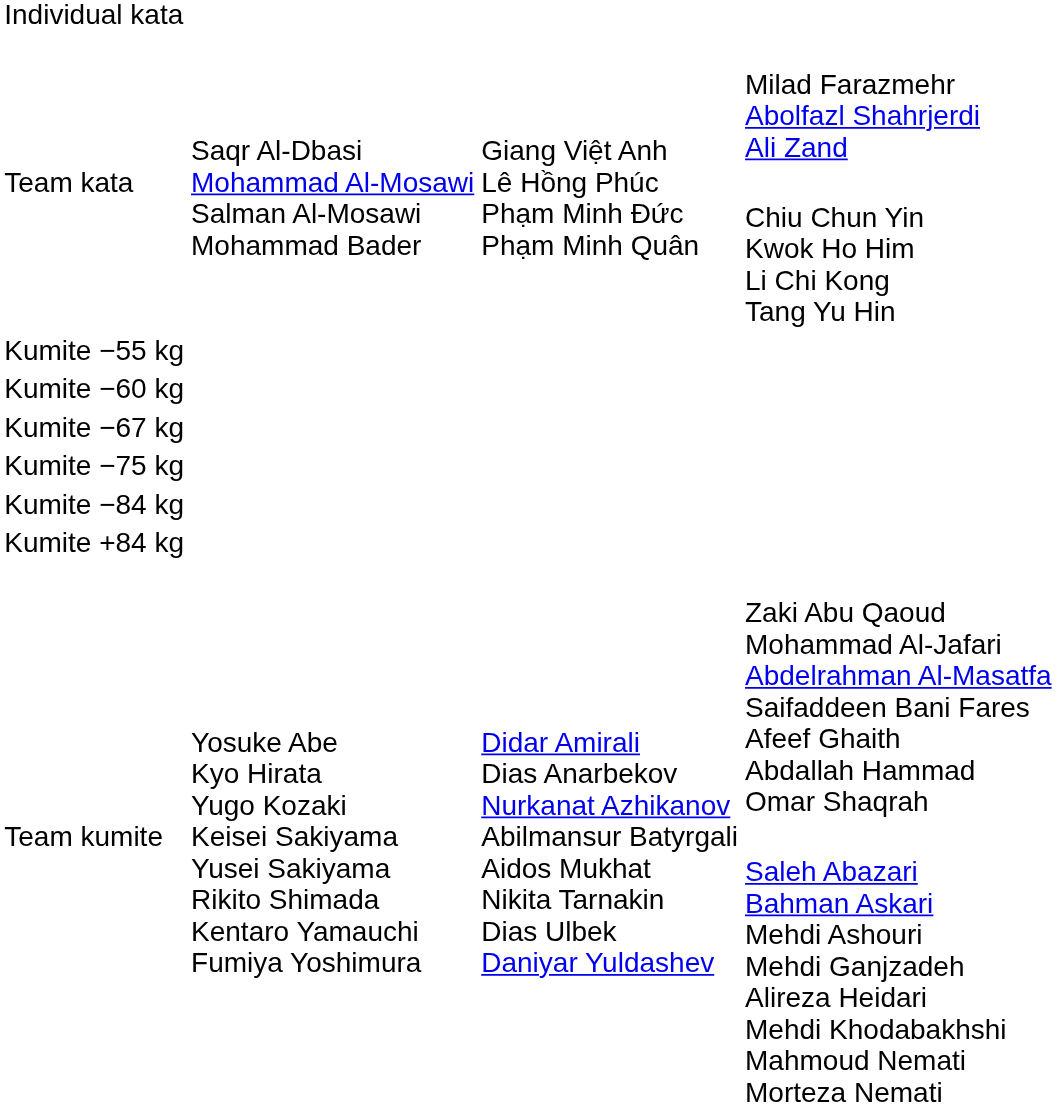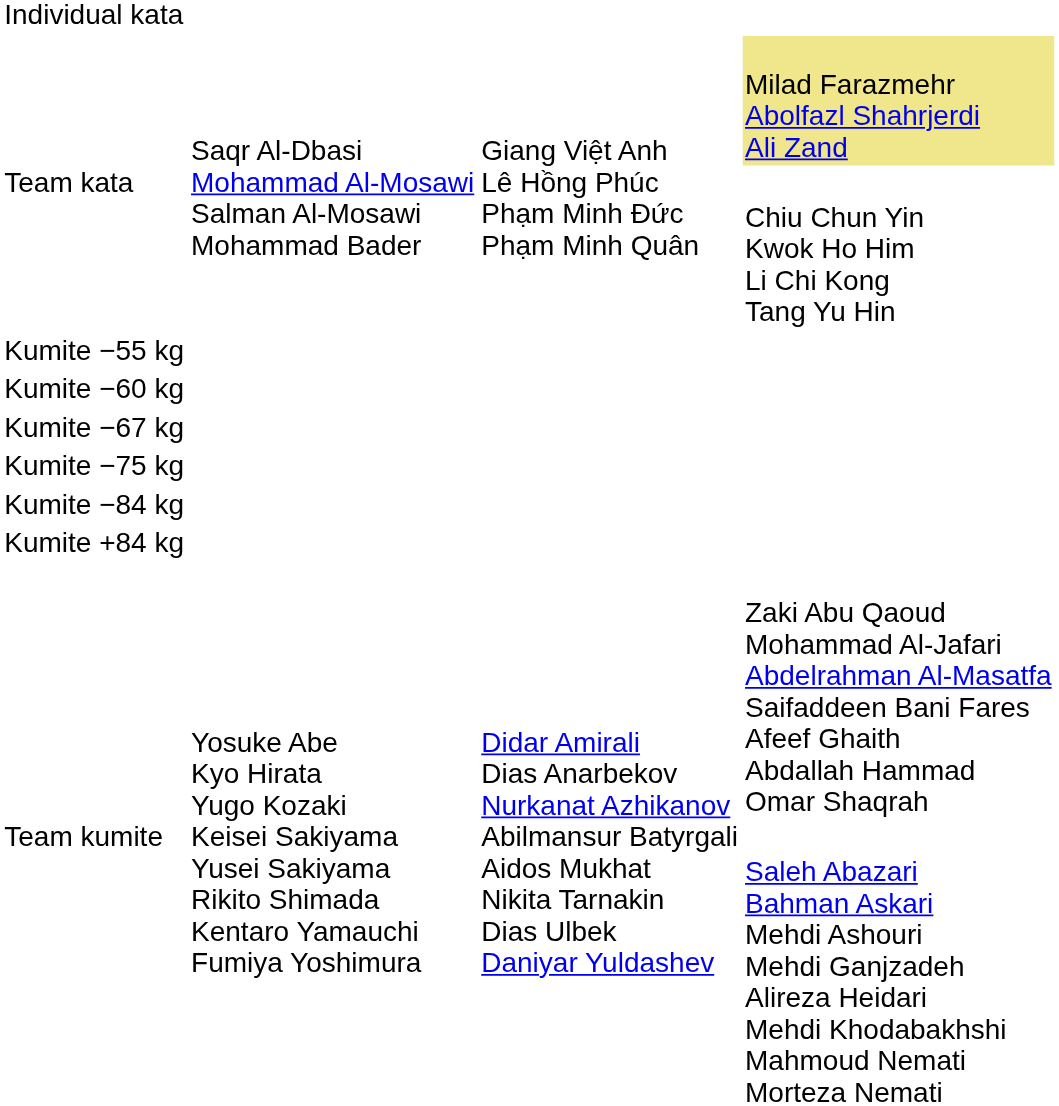Team kata / Milad Farazmehr Abolfazl Shahrjerdi Ali Zand | column 4: no background -> khaki background
